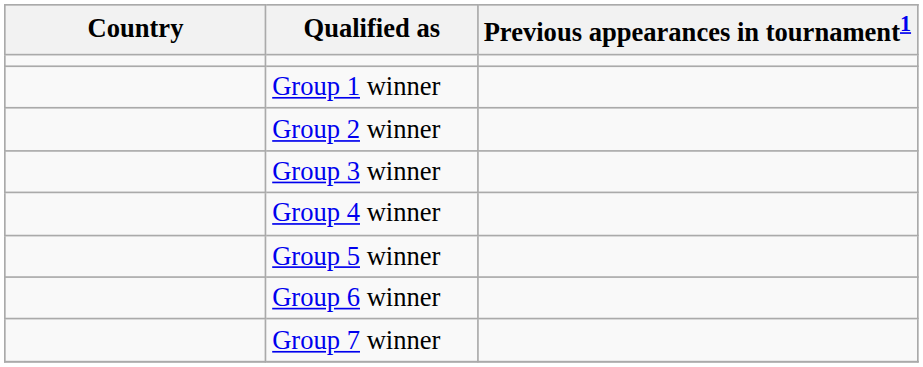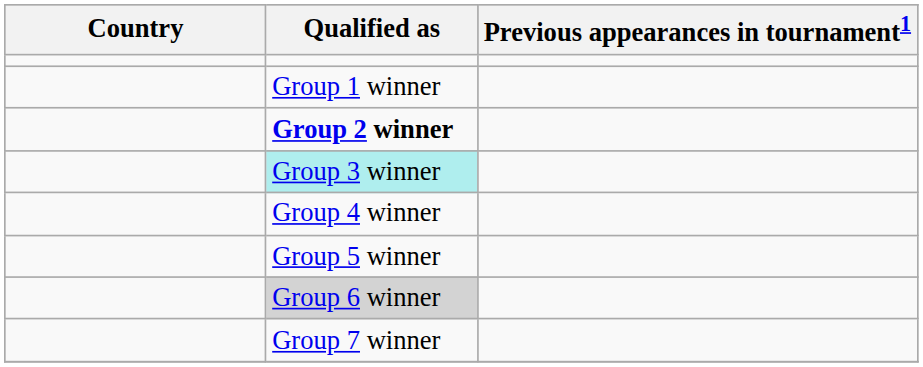Group 2 winner | Qualified as: normal -> bold
Group 3 winner | Qualified as: no background -> paleturquoise background
Group 6 winner | Qualified as: no background -> lightgrey background
